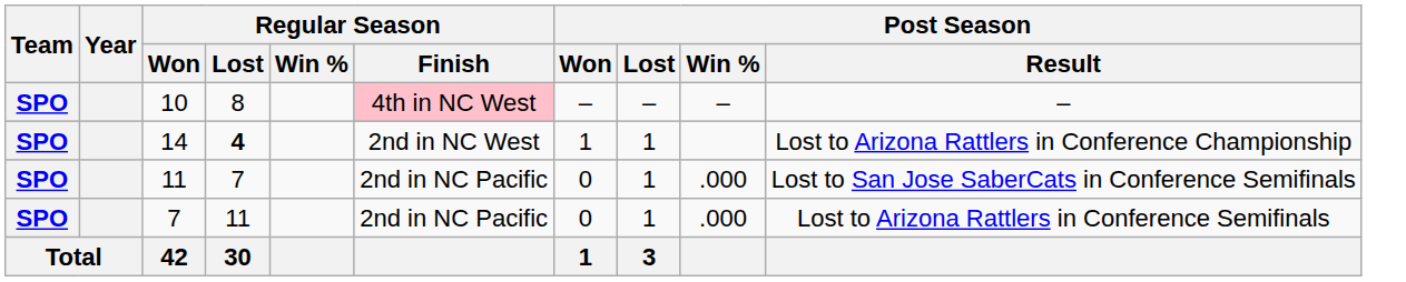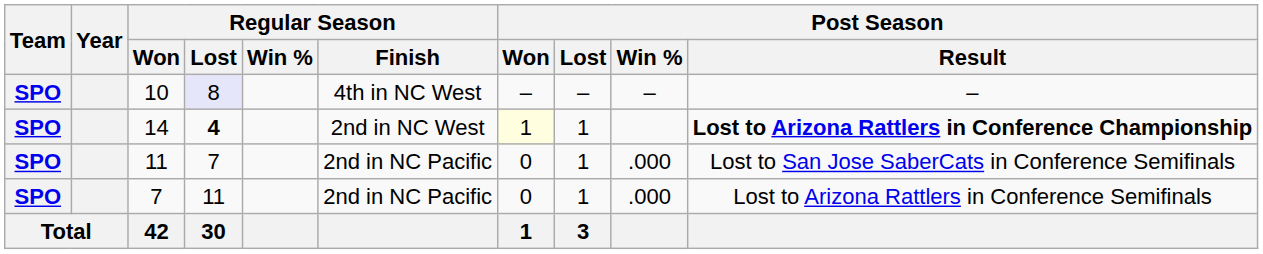10 | Regular Season / Lost: no background -> lavender background
10 | Regular Season / Finish: pink background -> no background
14 | Post Season / Won: no background -> lightyellow background
14 | Post Season / Result: normal -> bold
